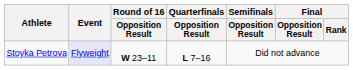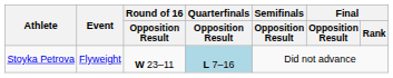Stoyka Petrova | Event: lavender background -> no background
Stoyka Petrova | Quarterfinals / Opposition Result: no background -> lightblue background
